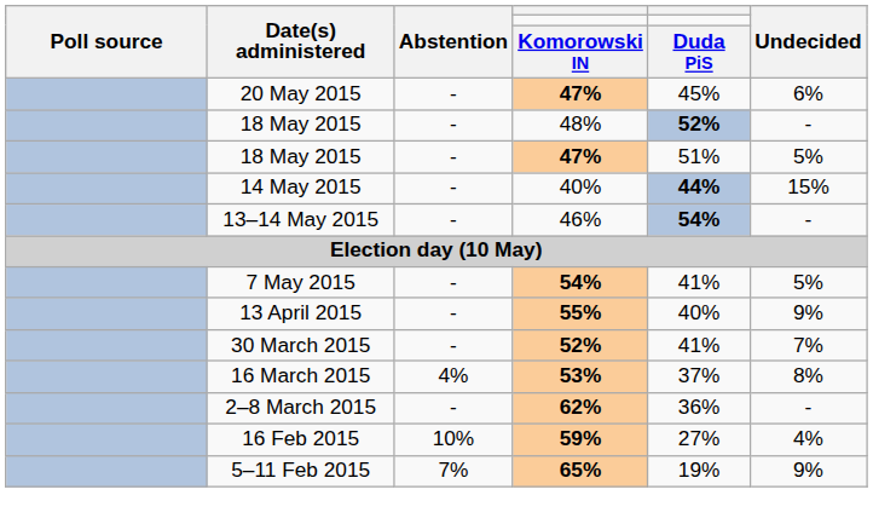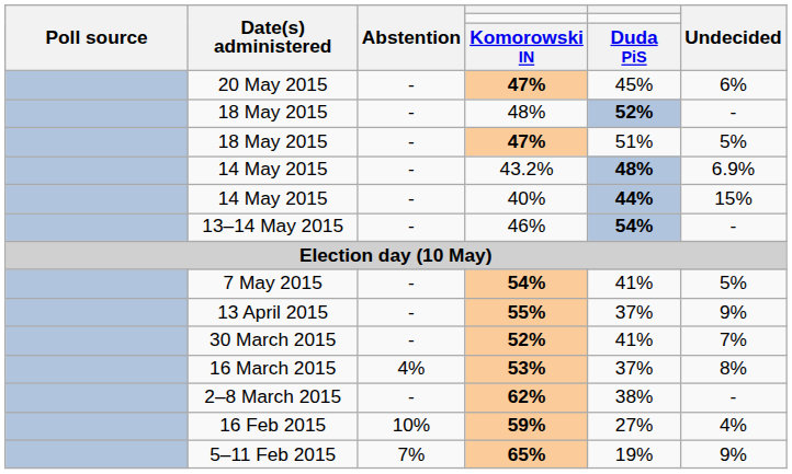+ row: 14 May 2015 | - | 43.2% | 48% | 6.9%
55% | column 5: 40% -> 37%
62% | column 5: 36% -> 38%
